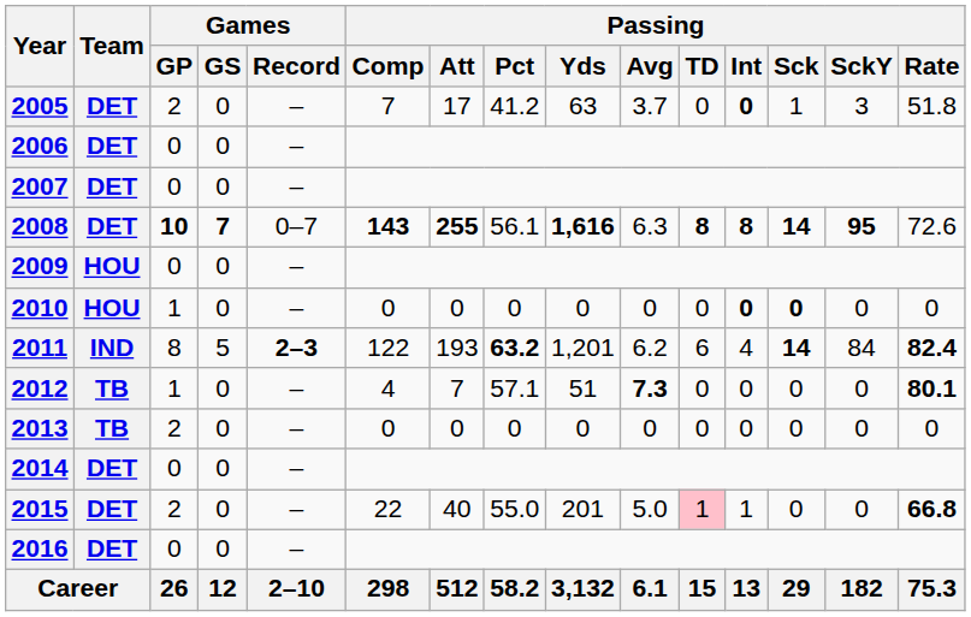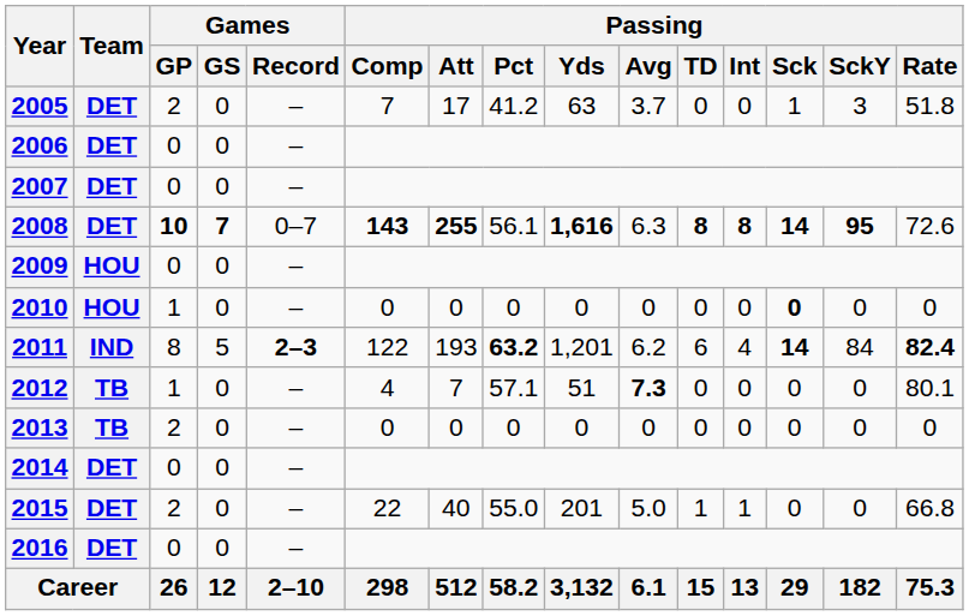2005 | Passing / Int: bold -> normal
2010 | Passing / Int: bold -> normal
2012 | Passing / Rate: bold -> normal
2015 | Passing / TD: pink background -> no background
2015 | Passing / Rate: bold -> normal
